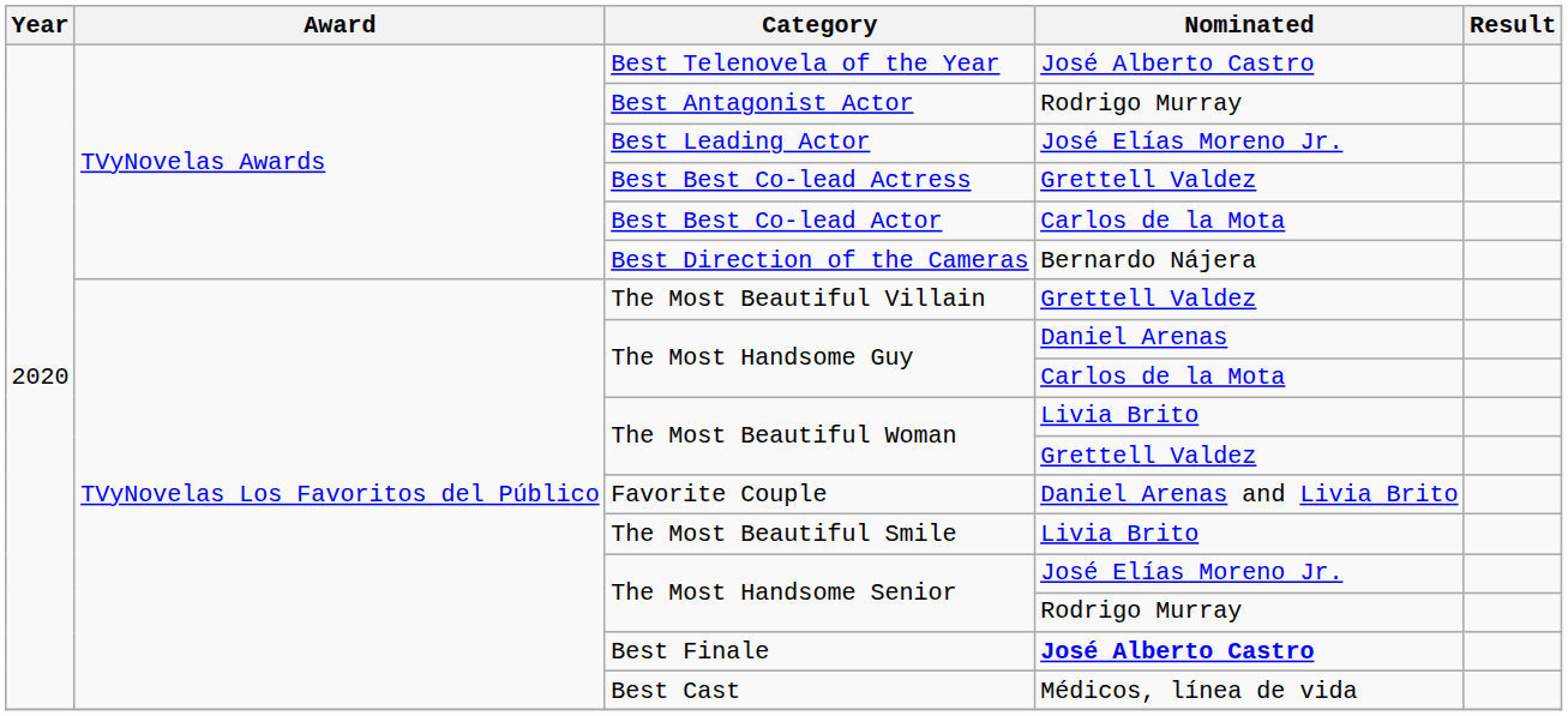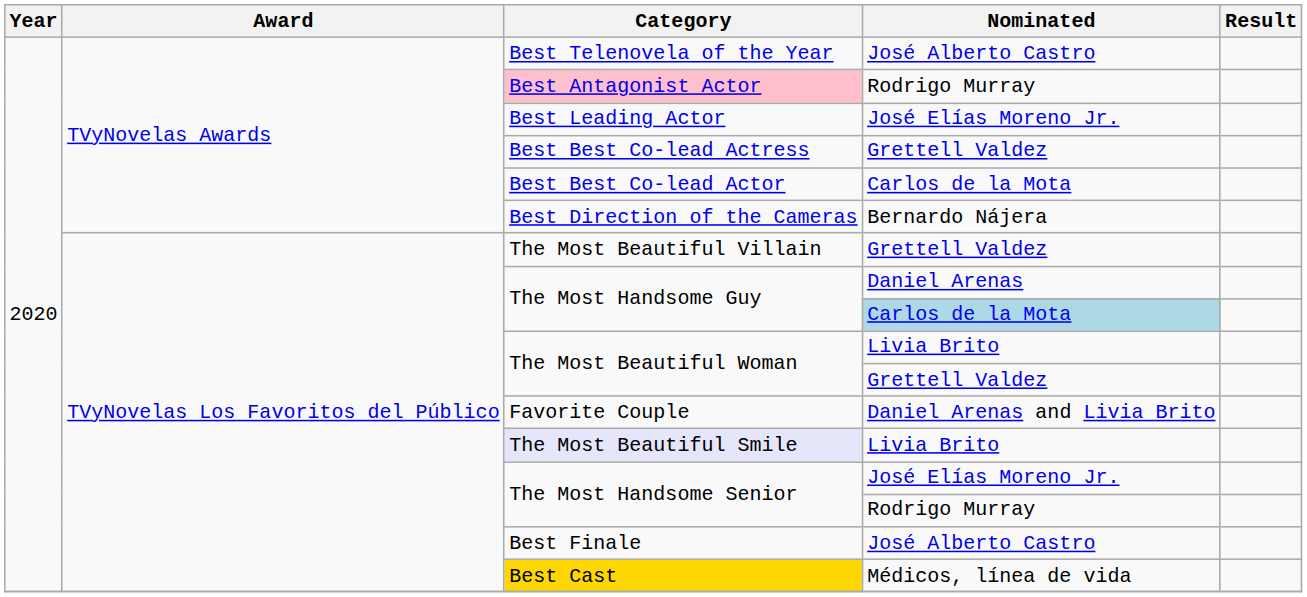Best Antagonist Actor | Category: no background -> pink background
The Most Handsome Guy / Carlos de la Mota | Nominated: no background -> lightblue background
The Most Beautiful Smile | Category: no background -> lavender background
Best Finale | Nominated: bold -> normal
Best Cast | Category: no background -> gold background
